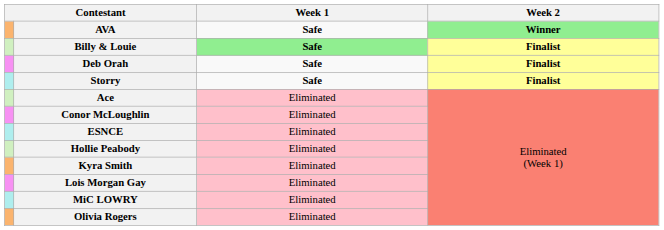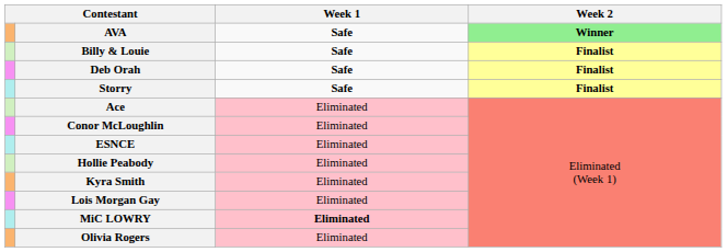Billy & Louie | Week 1: lightgreen background -> no background
MiC LOWRY | Week 1: normal -> bold
